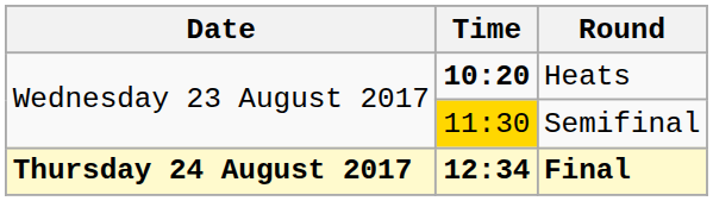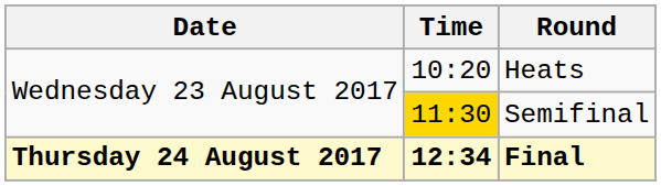Heats | Time: bold -> normal
